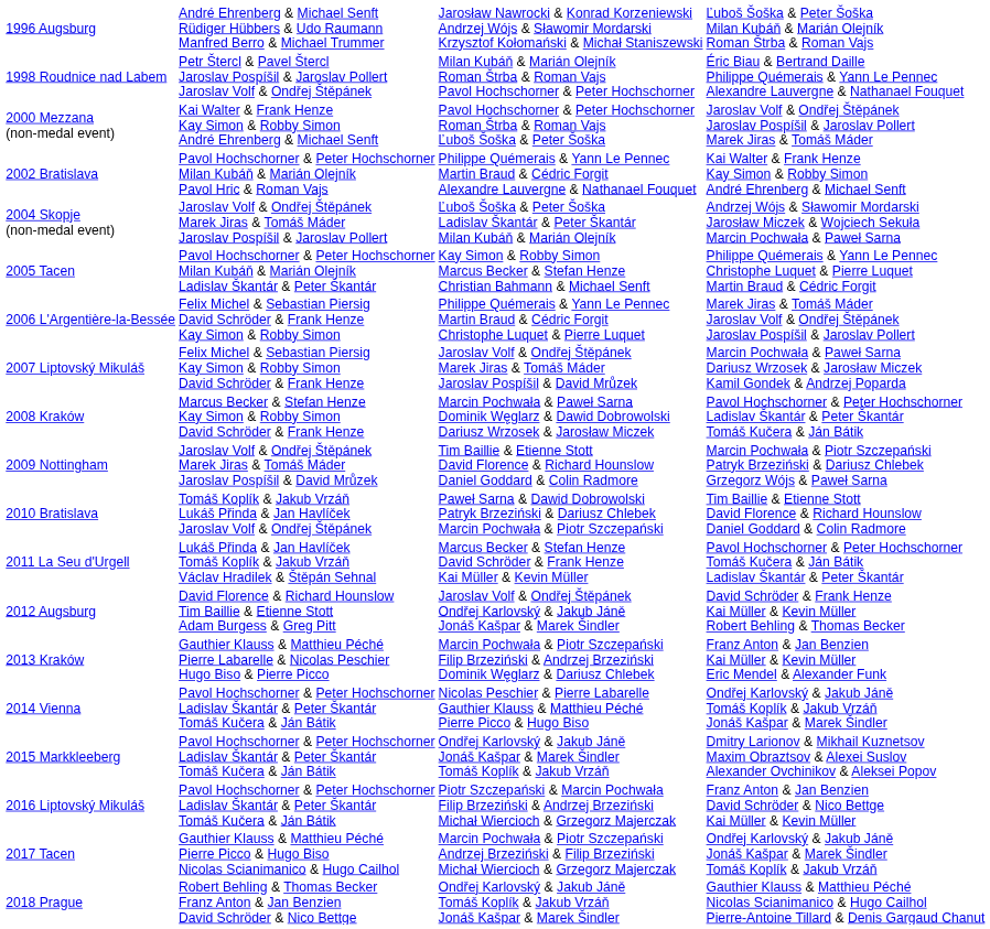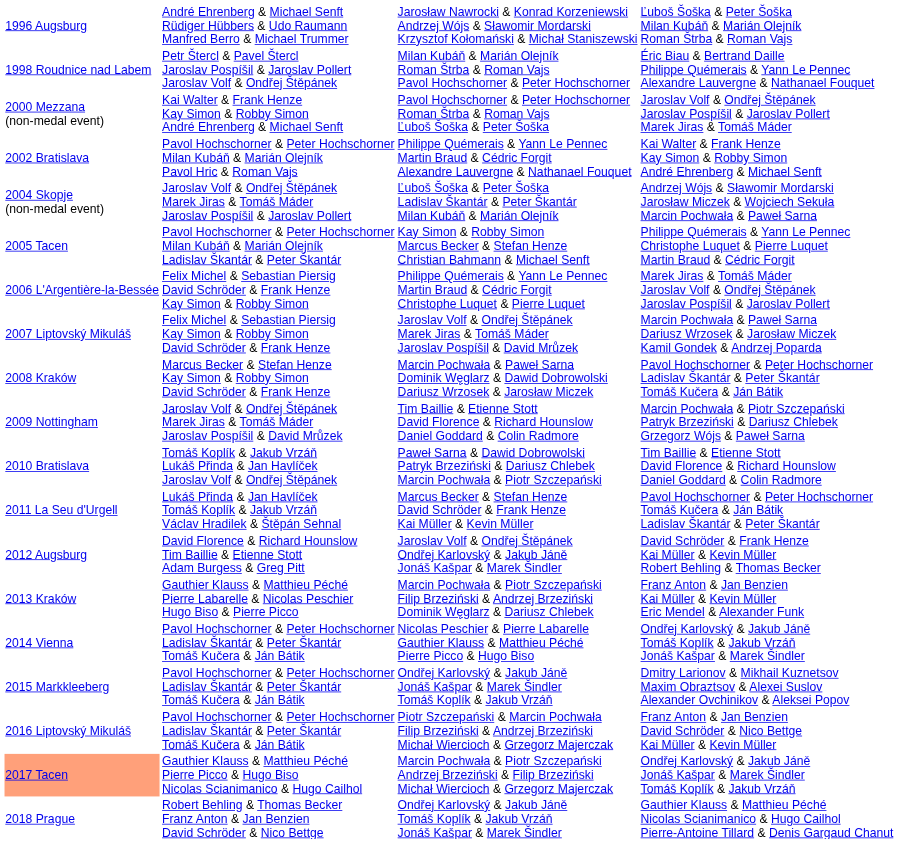2017 Tacen | column 1: no background -> lightsalmon background
